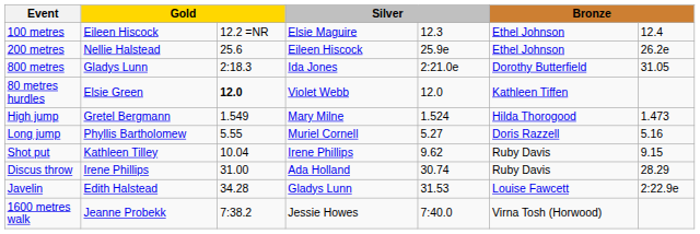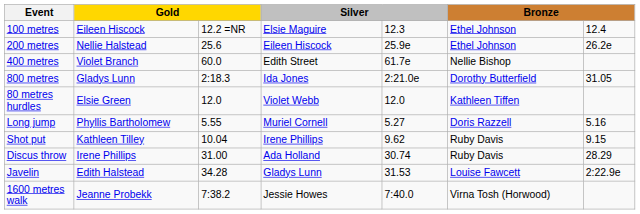+ row: 400 metres | Violet Branch | 60.0 | Edith Street | 61.7e | Nellie Bishop
80 metres hurdles | column 3: bold -> normal
- row: High jump | Gretel Bergmann | 1.549 | Mary Milne | 1.524 | Hilda Thorogood | 1.473
